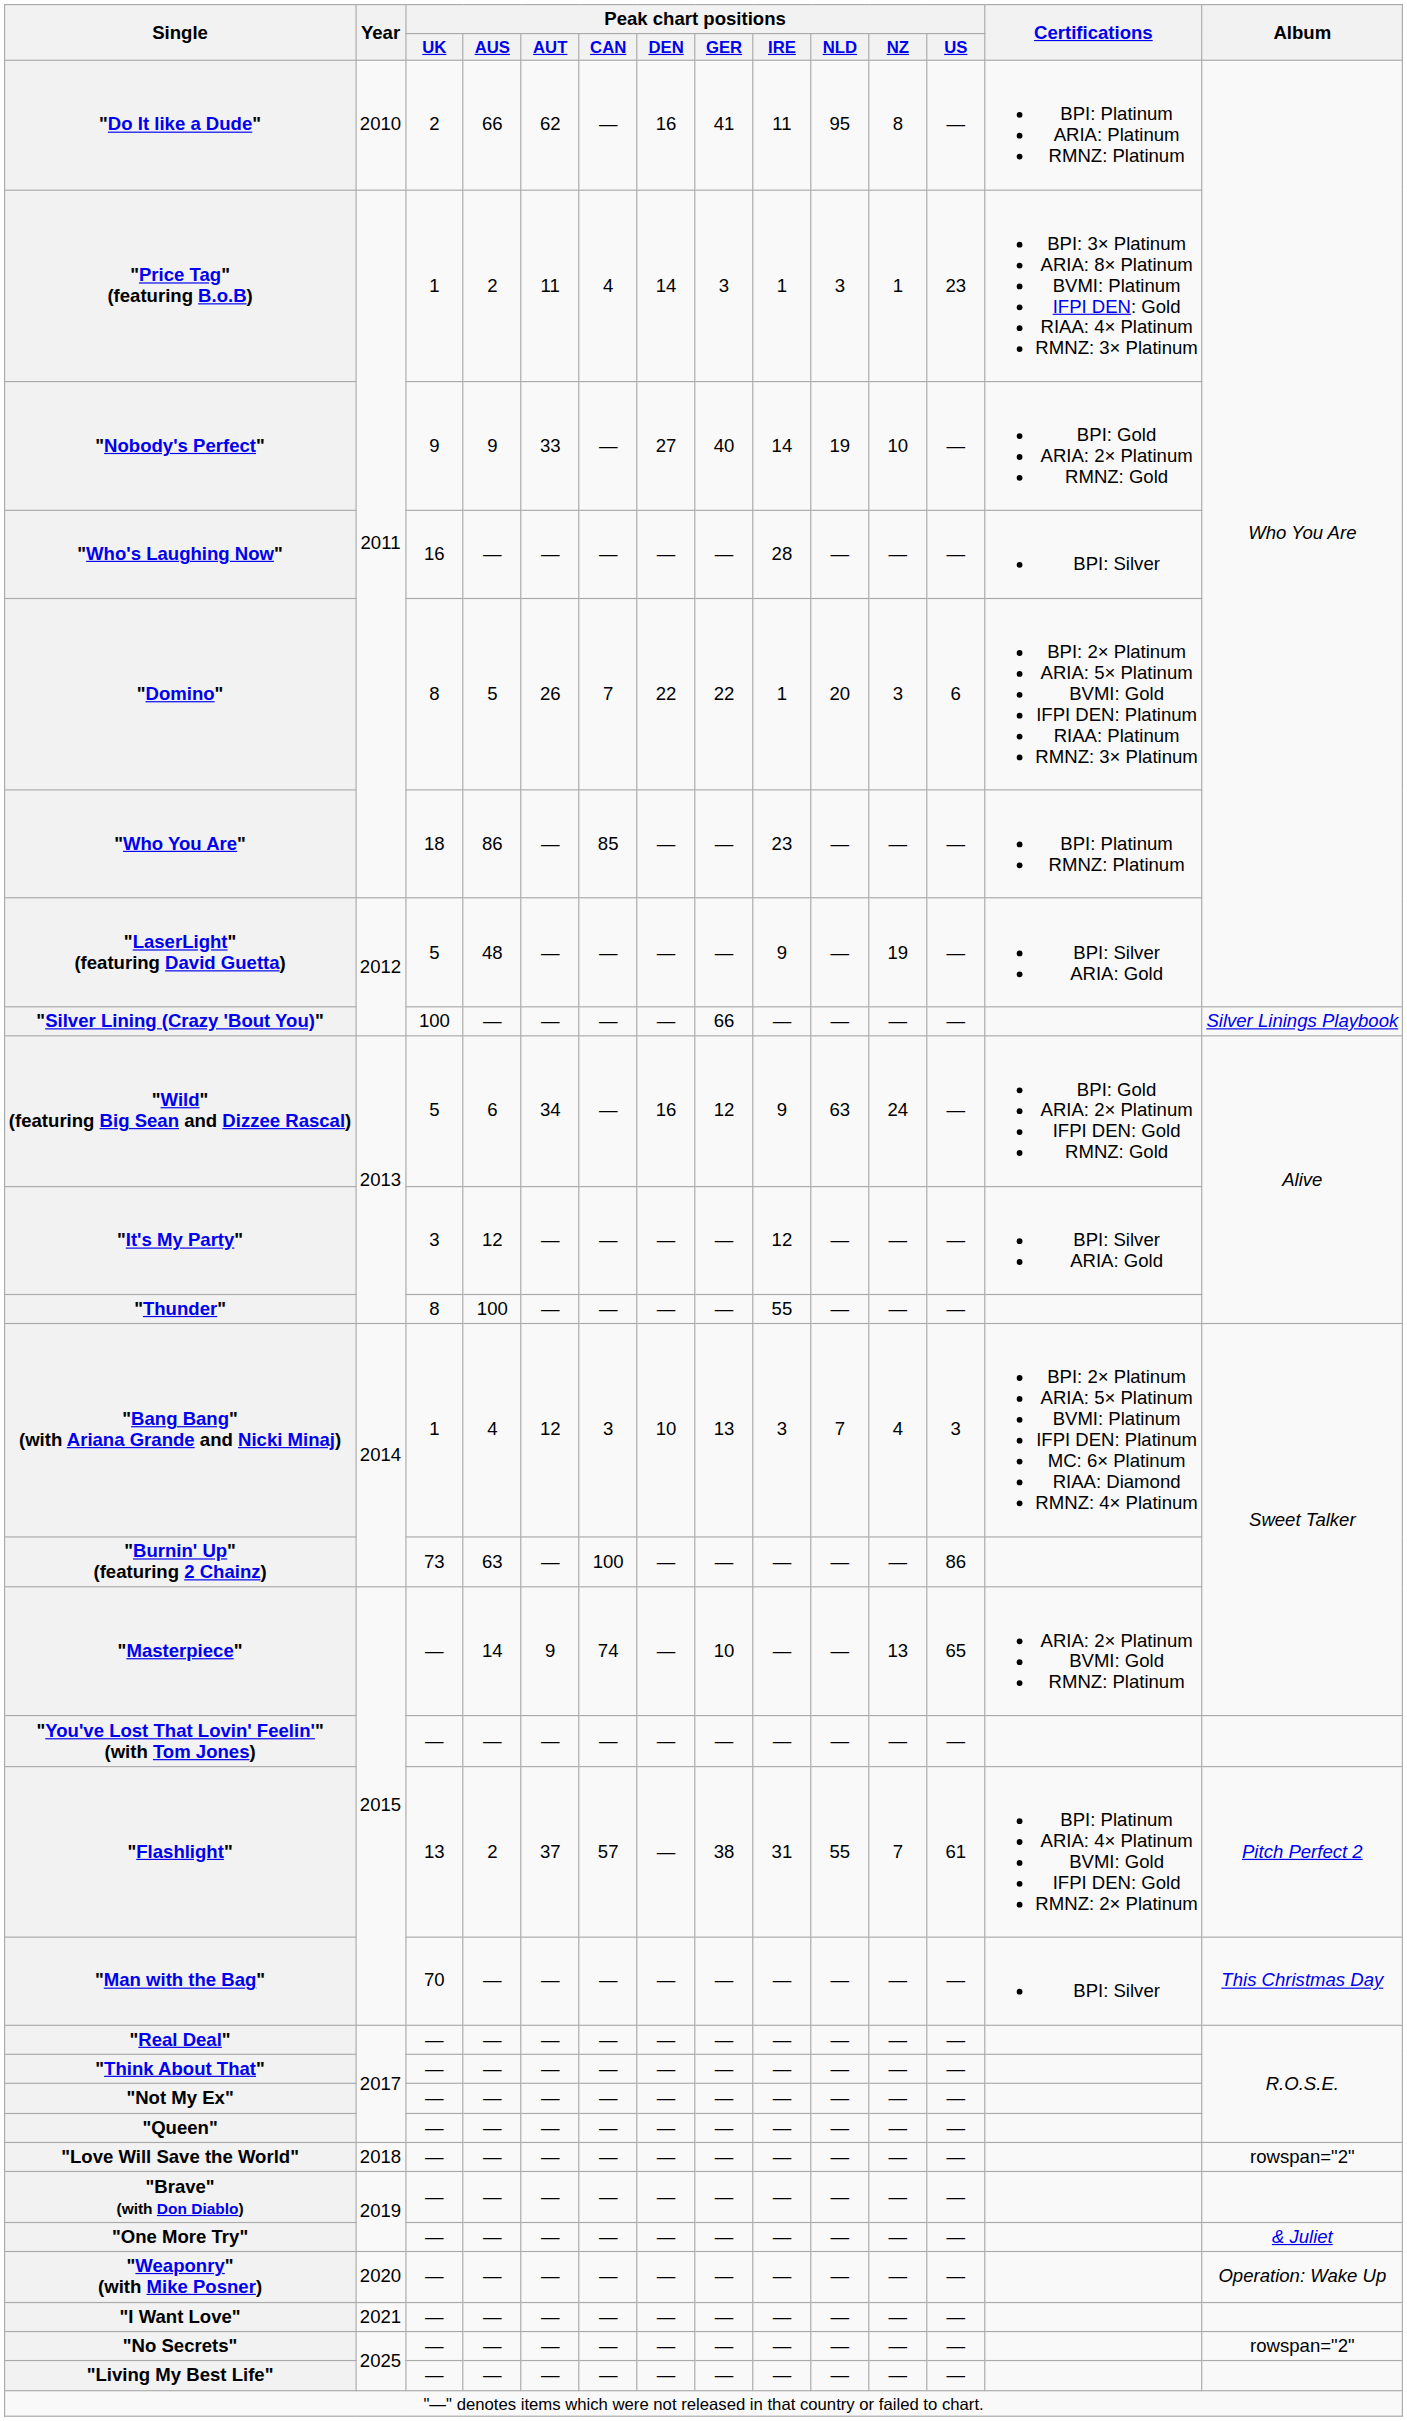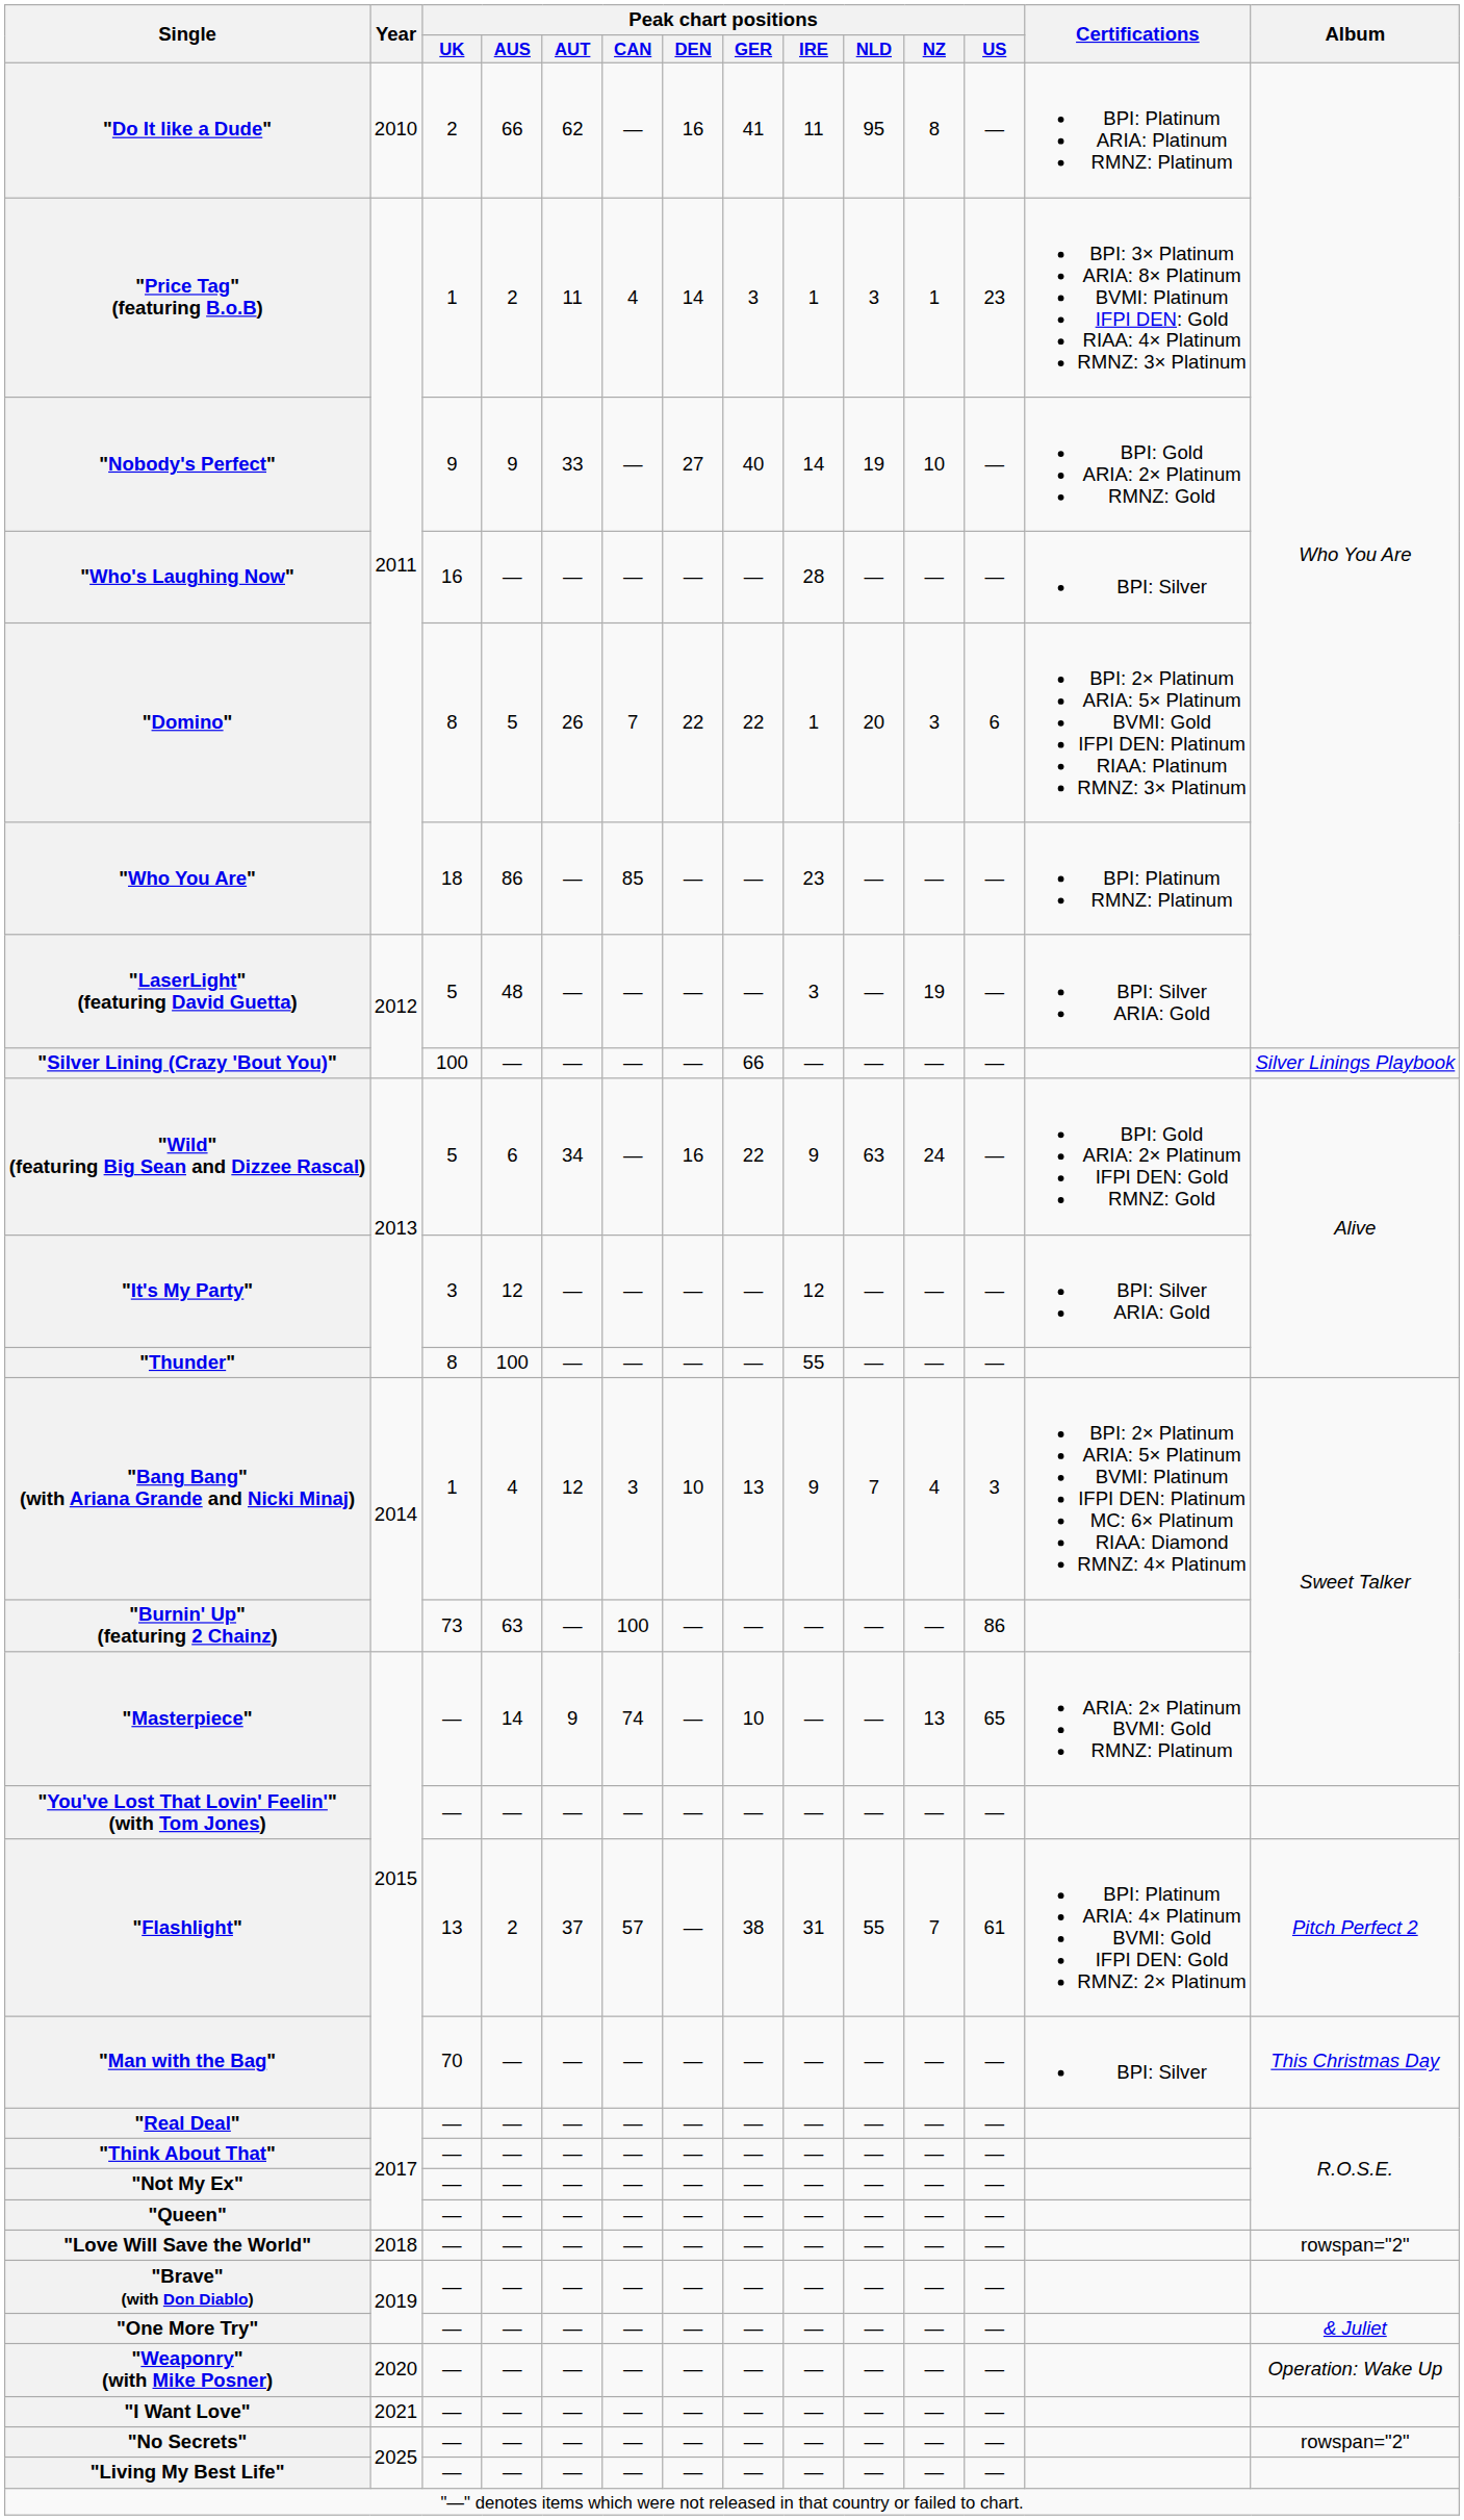"LaserLight" (featuring David Guetta) | Peak chart positions / IRE: 9 -> 3
"Wild" (featuring Big Sean and Dizzee Rascal) | Peak chart positions / GER: 12 -> 22
"Bang Bang" (with Ariana Grande and Nicki Minaj) | Peak chart positions / IRE: 3 -> 9
